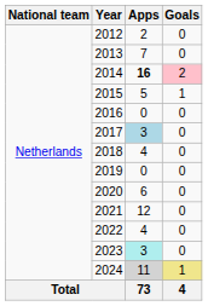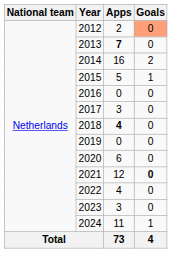2012 | Goals: no background -> lightsalmon background
2013 | Apps: normal -> bold
2014 | Apps: bold -> normal
2014 | Goals: pink background -> no background
2017 | Apps: lightblue background -> no background
2018 | Apps: normal -> bold
2021 | Goals: normal -> bold
2023 | Apps: paleturquoise background -> no background
2024 | Apps: lightgrey background -> no background
2024 | Goals: khaki background -> no background
